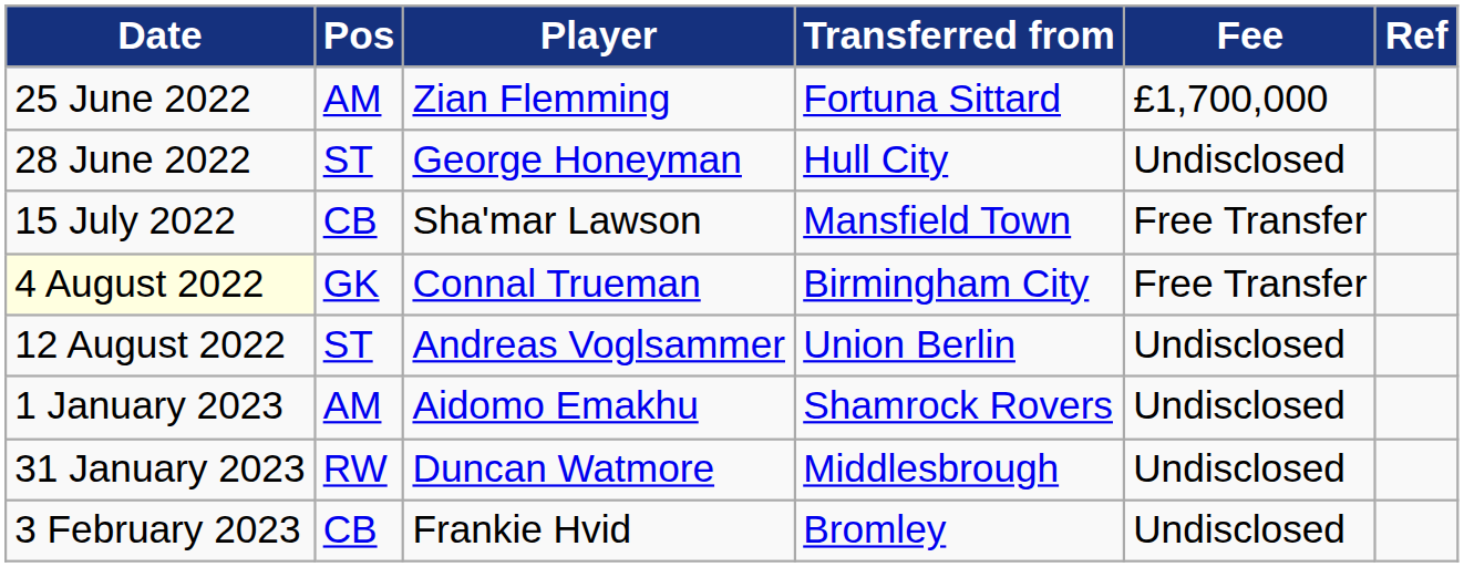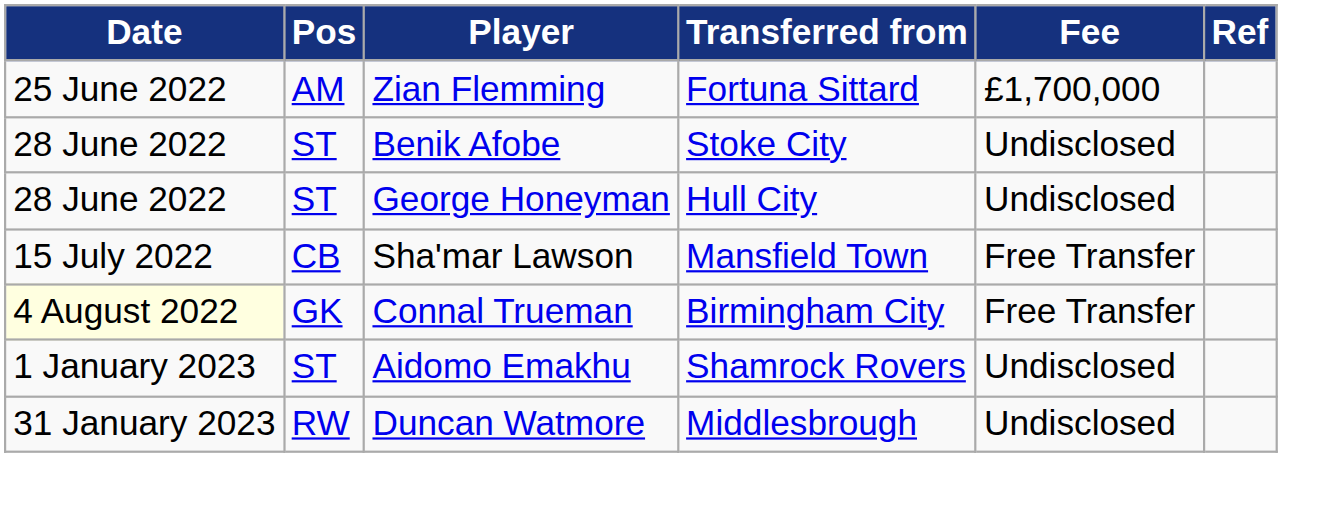+ row: 28 June 2022 | ST | Benik Afobe | Stoke City | Undisclosed
- row: 12 August 2022 | ST | Andreas Voglsammer | Union Berlin | Undisclosed
Aidomo Emakhu | Pos: AM -> ST
- row: 3 February 2023 | CB | Frankie Hvid | Bromley | Undisclosed
